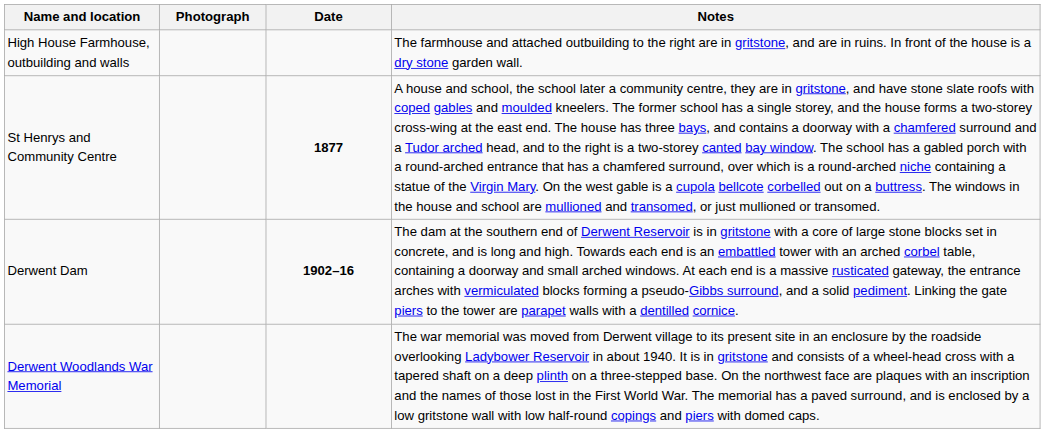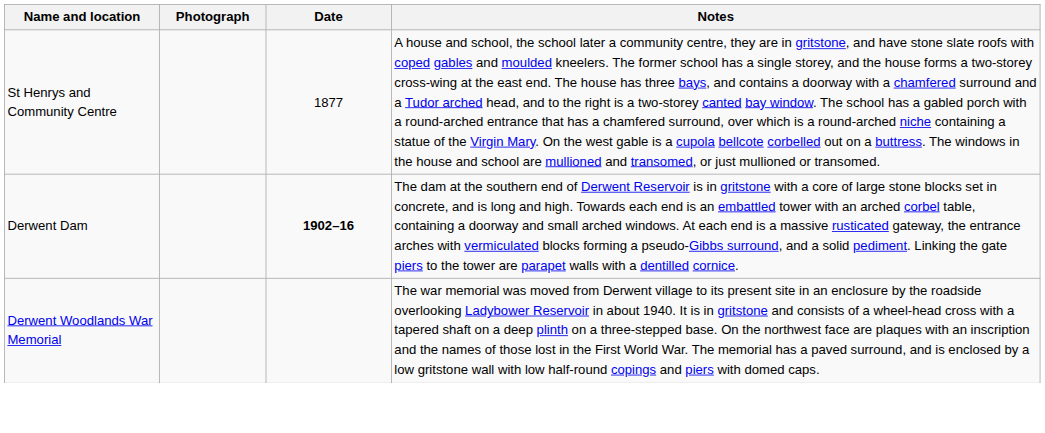- row: High House Farmhouse, outbuilding and walls | The farmhouse and attached outbuilding to the right are in gritstone, and are in ruins. In front of the house is a dry stone garden wall.
St Henrys and Community Centre | Date: bold -> normal
